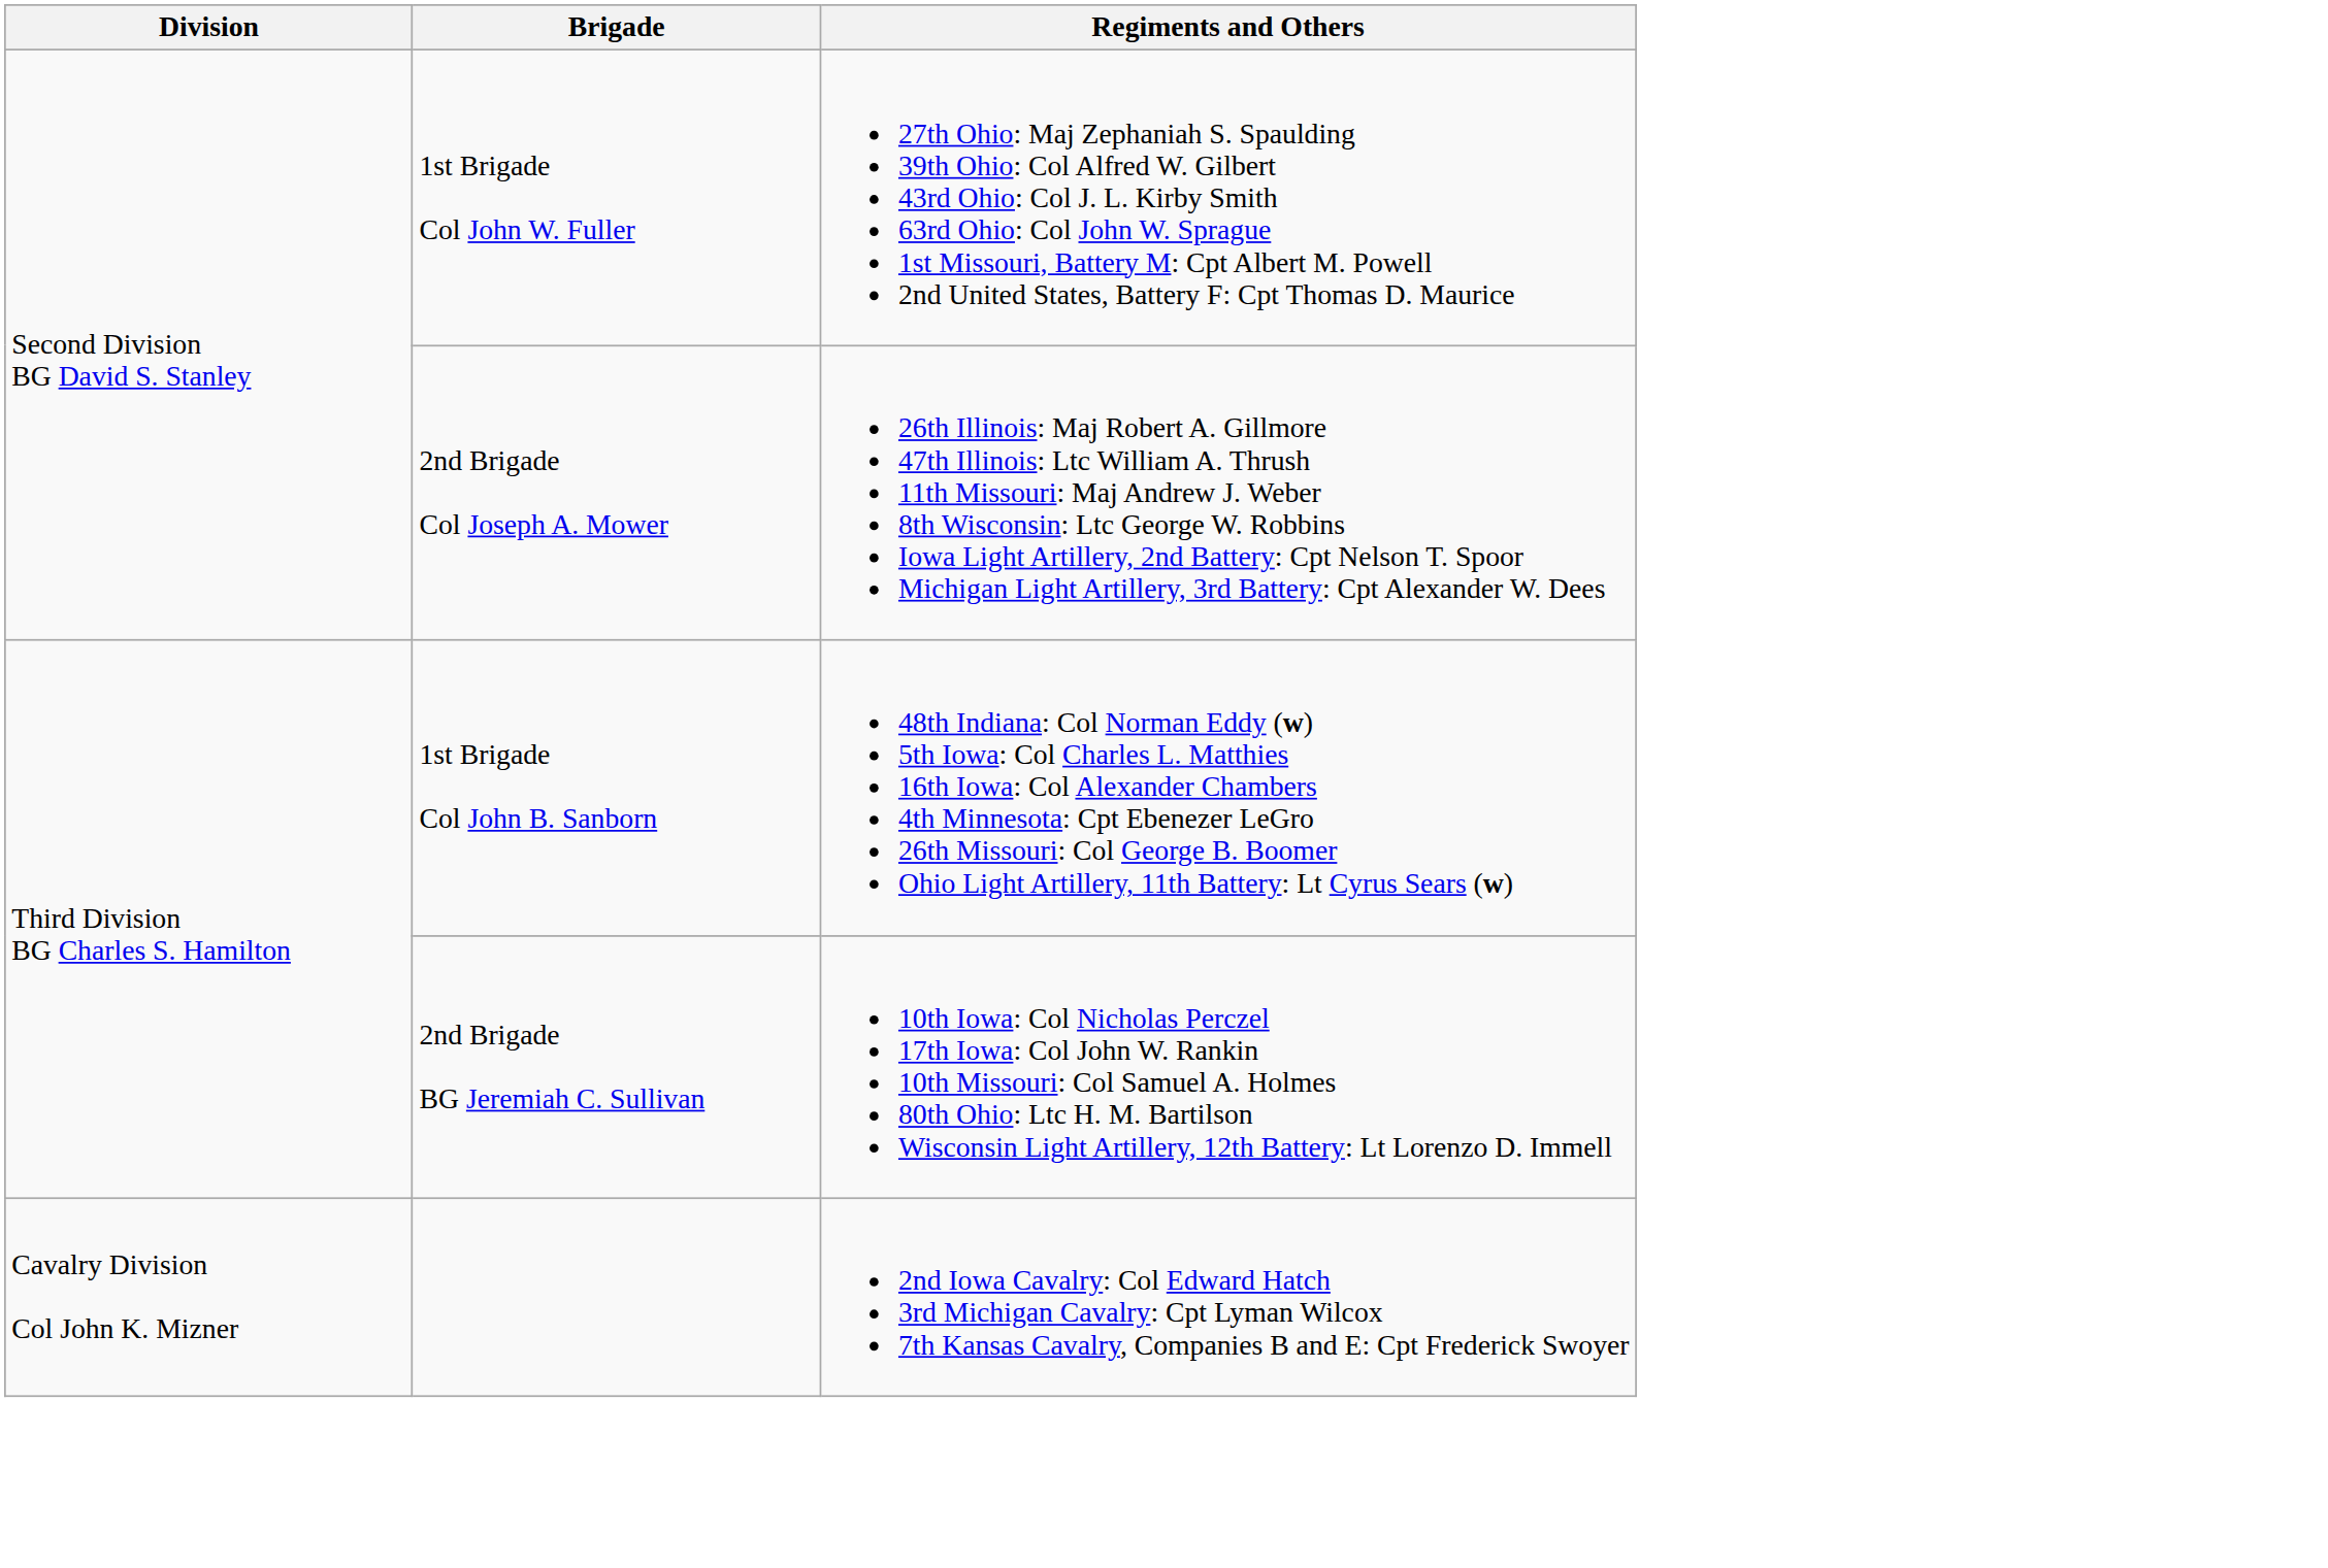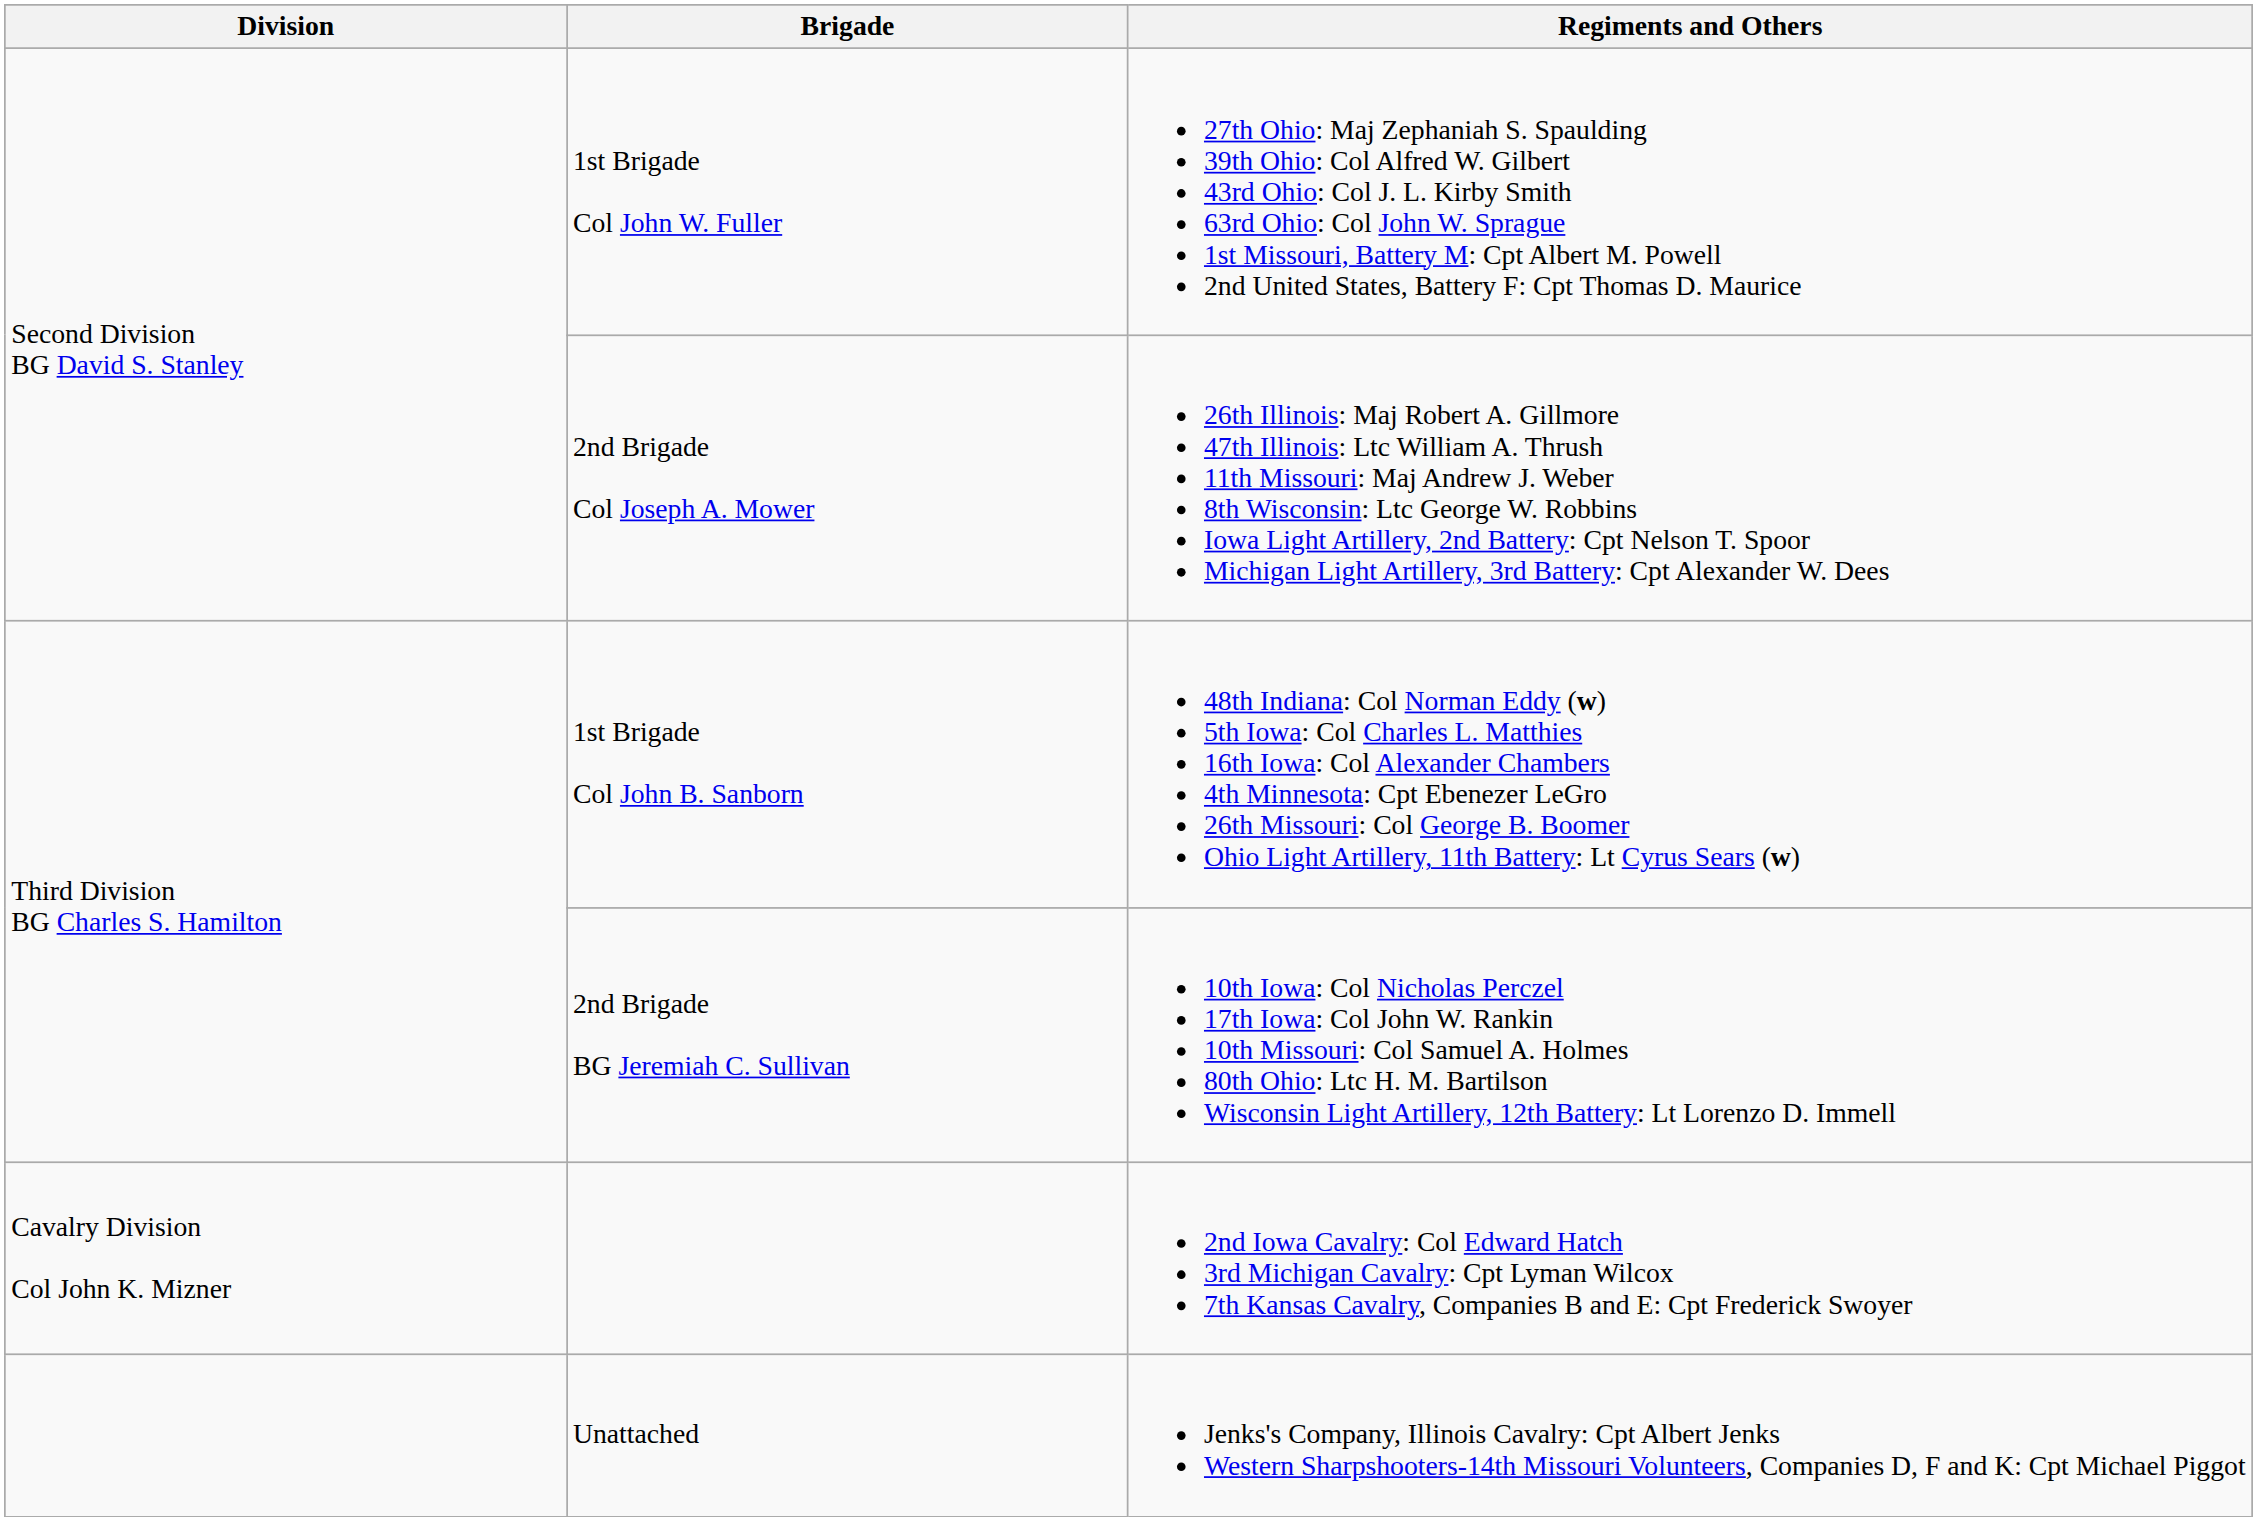+ row: Unattached | Jenks's Company, Illinois Cavalry: Cpt Albert Jenks Western Sharpshooters-14th Missouri Volunteers, Companies D, F and K: Cpt Michael Piggot
